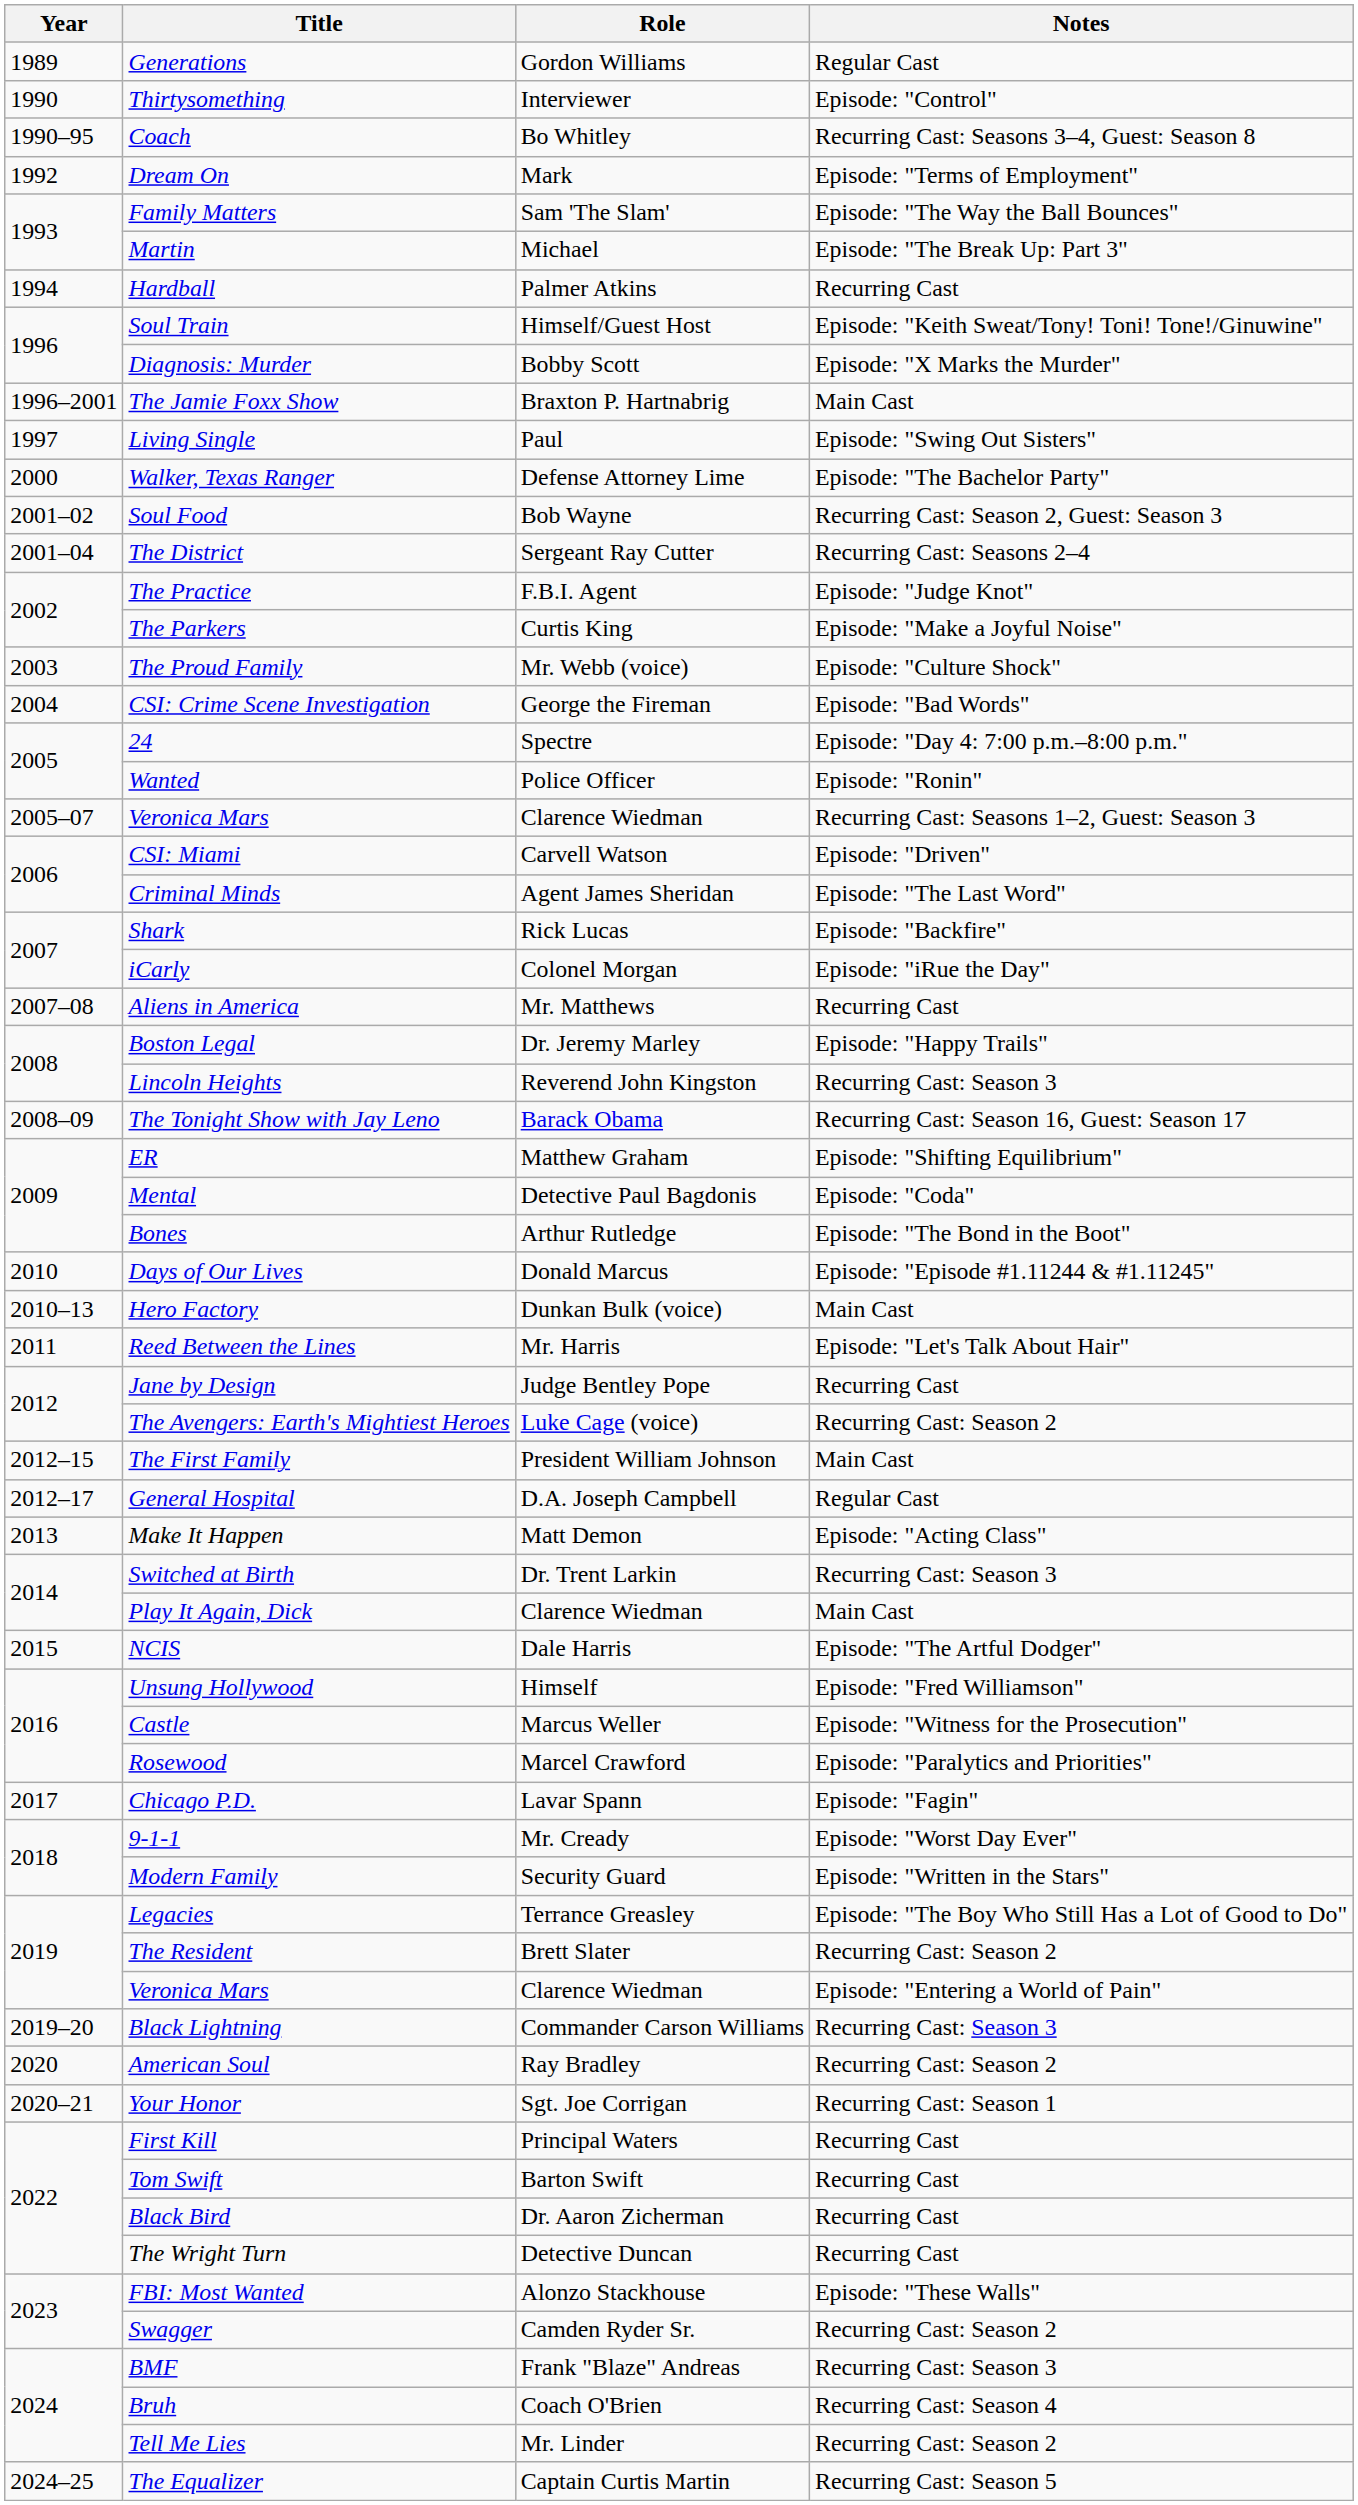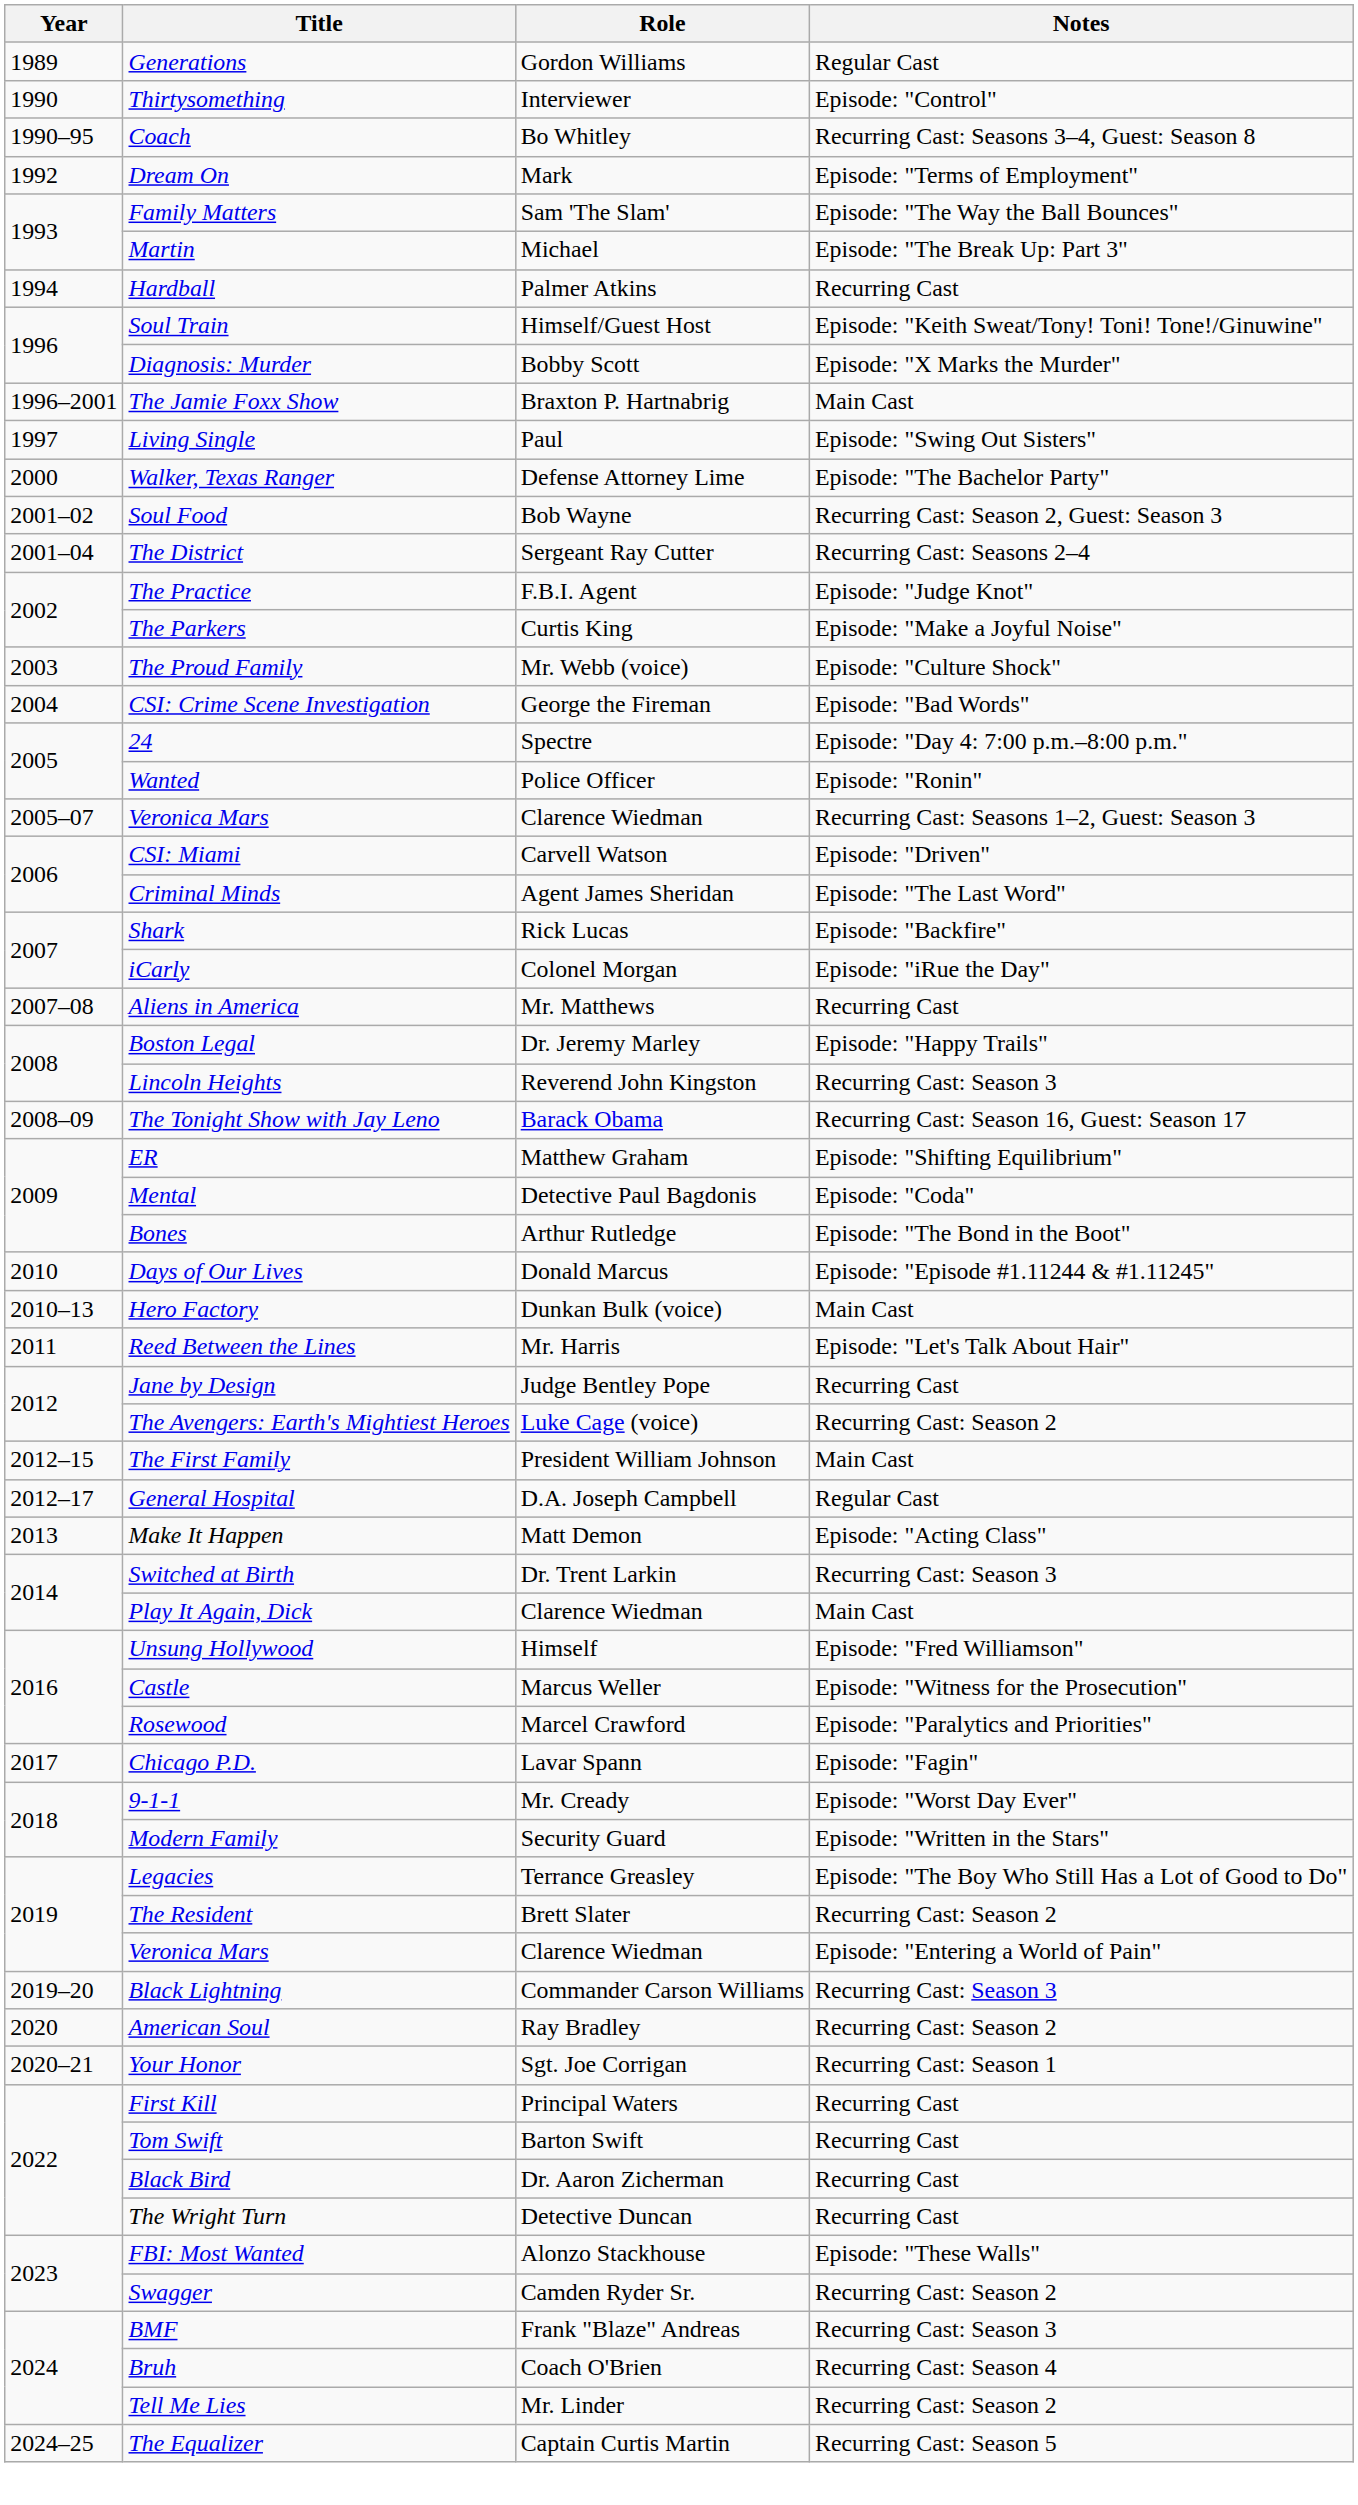- row: 2015 | NCIS | Dale Harris | Episode: "The Artful Dodger"
